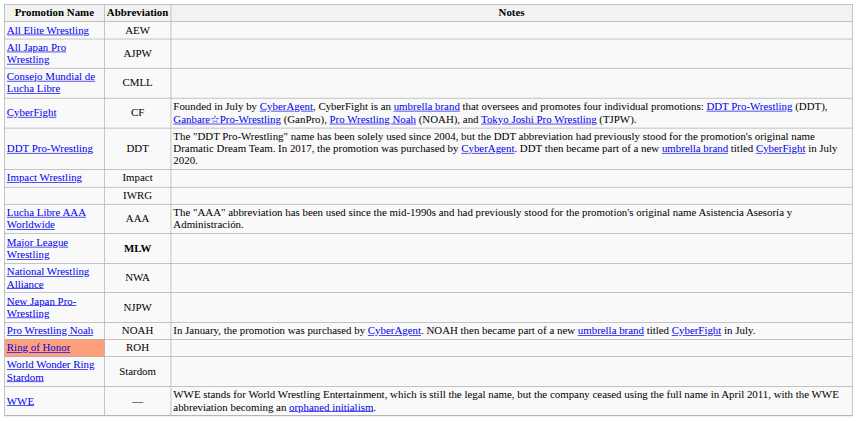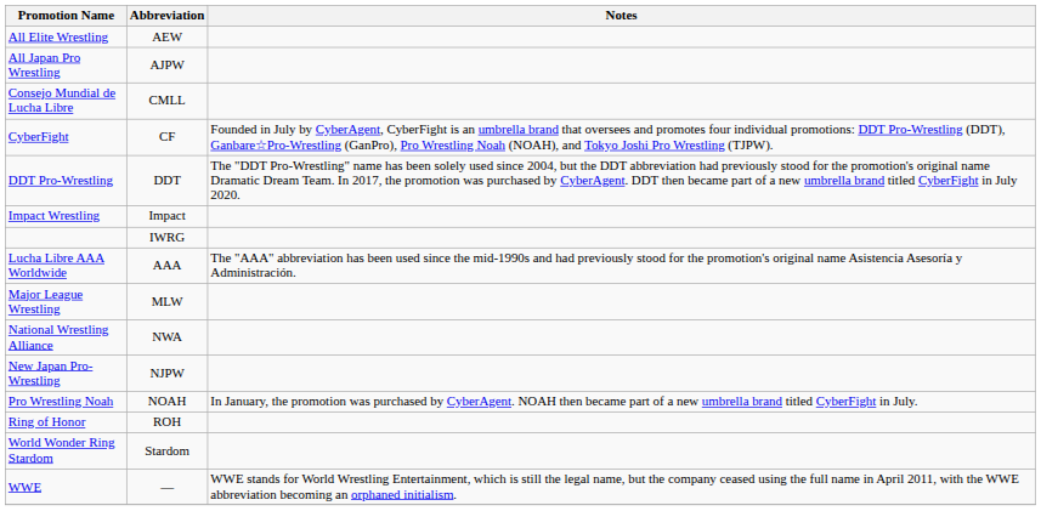Major League Wrestling | Abbreviation: bold -> normal
Ring of Honor | Promotion Name: lightsalmon background -> no background
